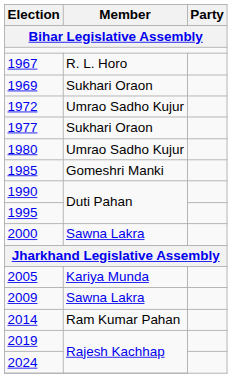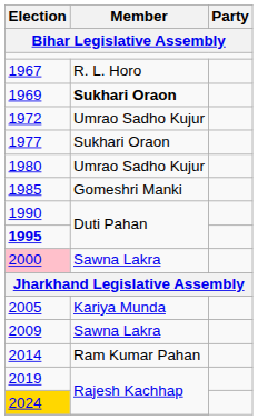1969 | Member: normal -> bold
1995 | Election: normal -> bold
2000 | Election: no background -> pink background
2024 | Election: no background -> gold background
